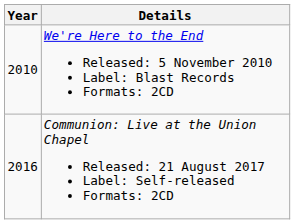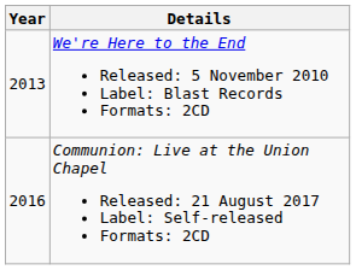row 2 | Year: 2010 -> 2013
